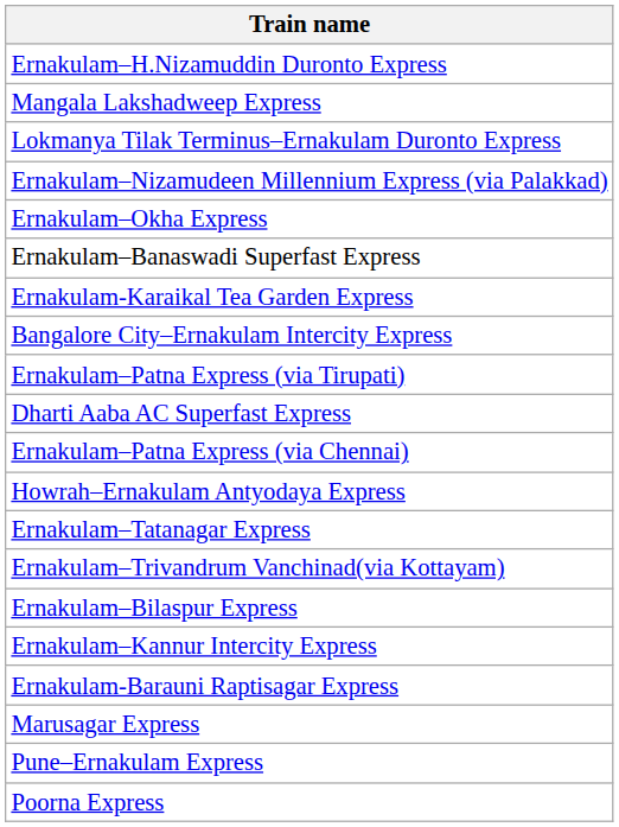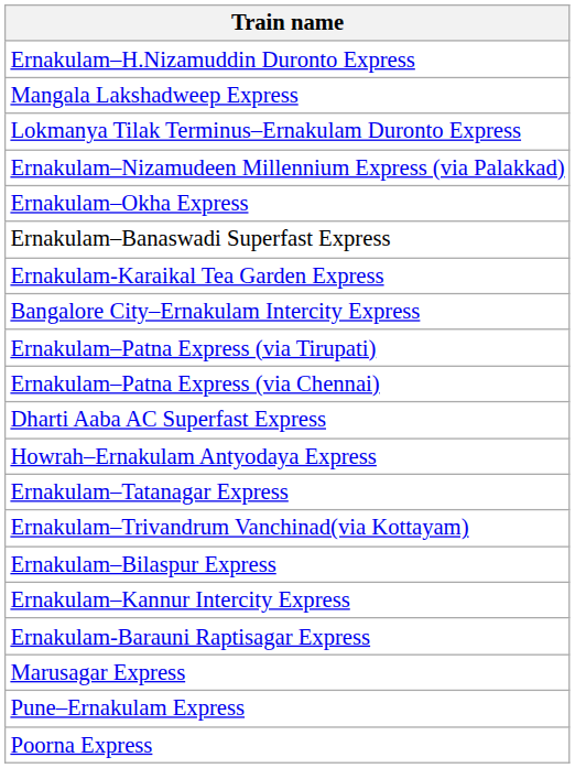row 11 | column 1: Dharti Aaba AC Superfast Express -> Ernakulam–Patna Express (via Chennai)
row 12 | column 1: Ernakulam–Patna Express (via Chennai) -> Dharti Aaba AC Superfast Express
